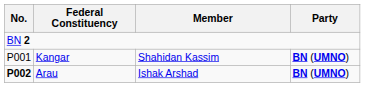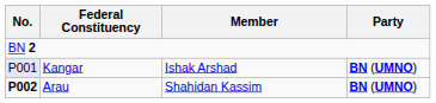Kangar | No.: no background -> lavender background
Kangar | Member: Shahidan Kassim -> Ishak Arshad
Arau | Member: Ishak Arshad -> Shahidan Kassim
